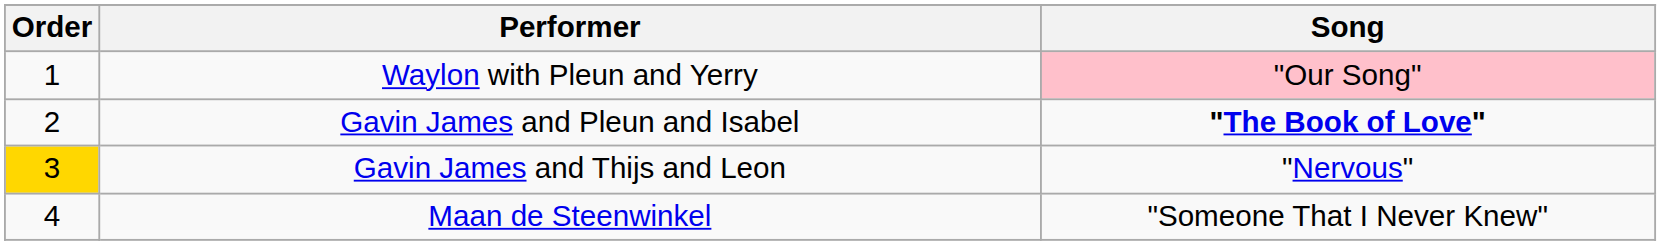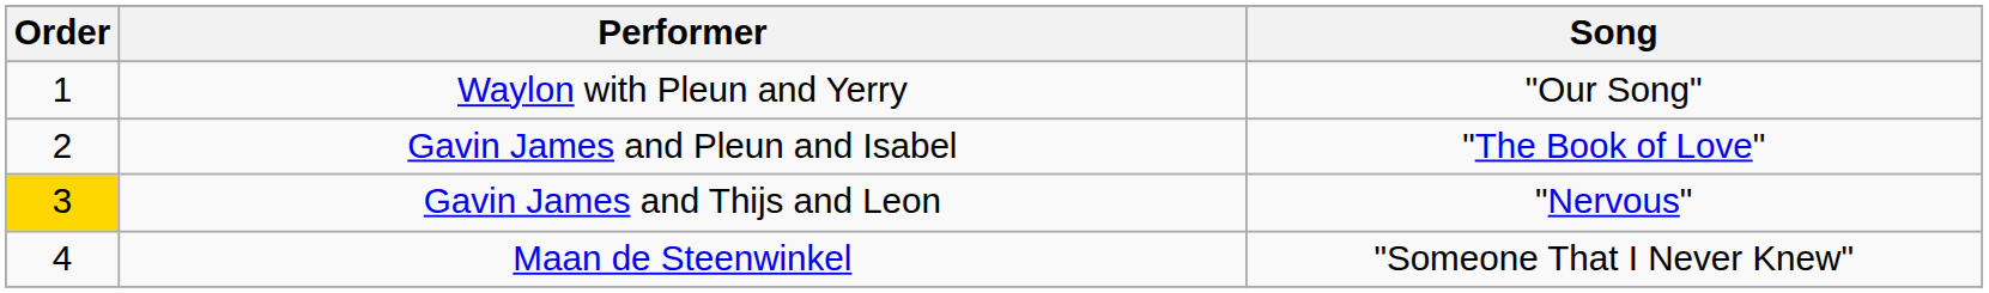Waylon with Pleun and Yerry | Song: pink background -> no background
Gavin James and Pleun and Isabel | Song: bold -> normal
